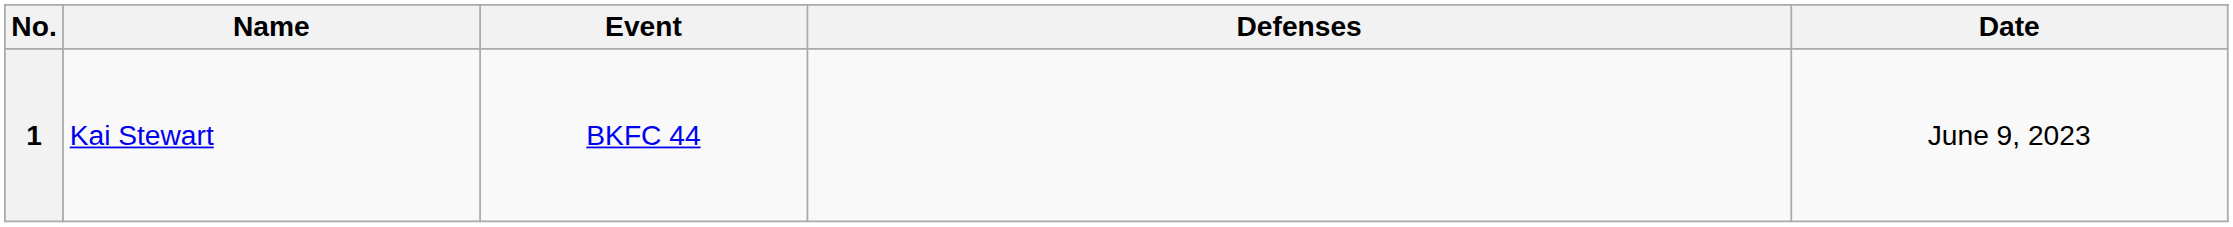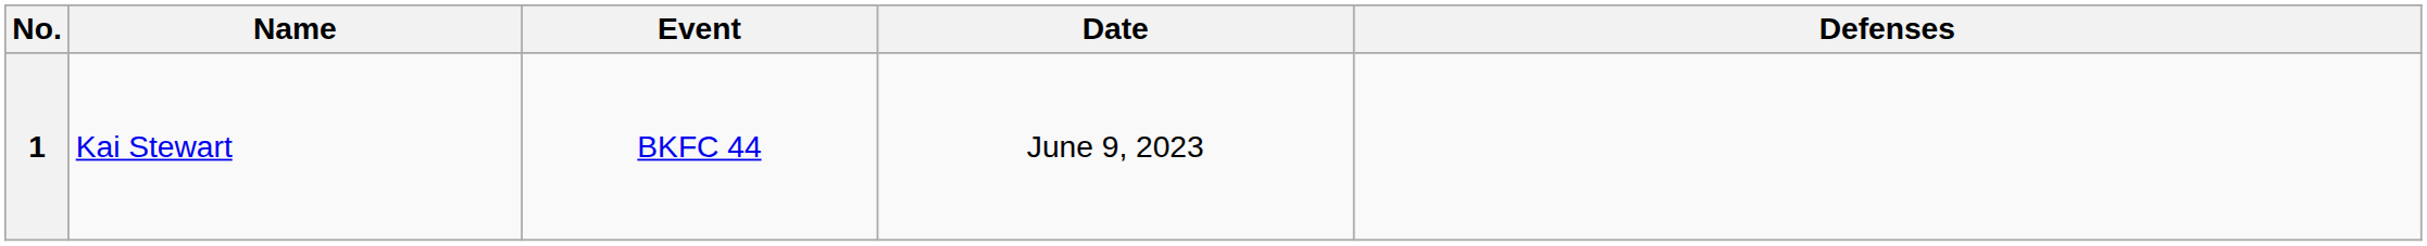columns swapped: Date <-> Defenses
